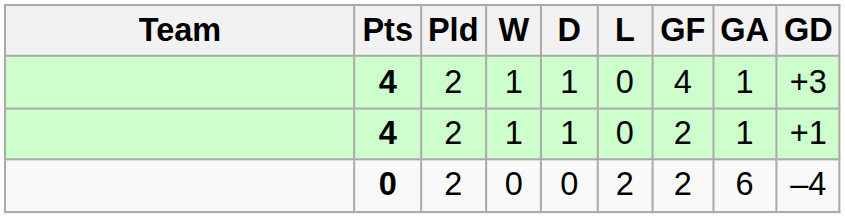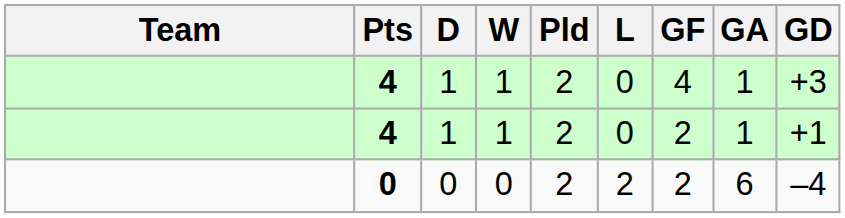columns swapped: Pld <-> D
